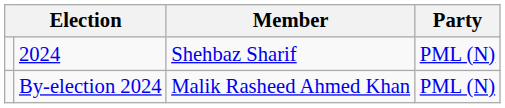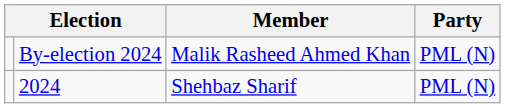rows swapped: 2024 <-> By-election 2024
